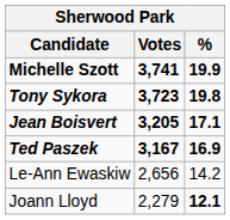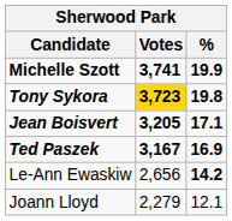Tony Sykora | Votes: no background -> gold background
Le-Ann Ewaskiw | %: normal -> bold
Joann Lloyd | %: bold -> normal
